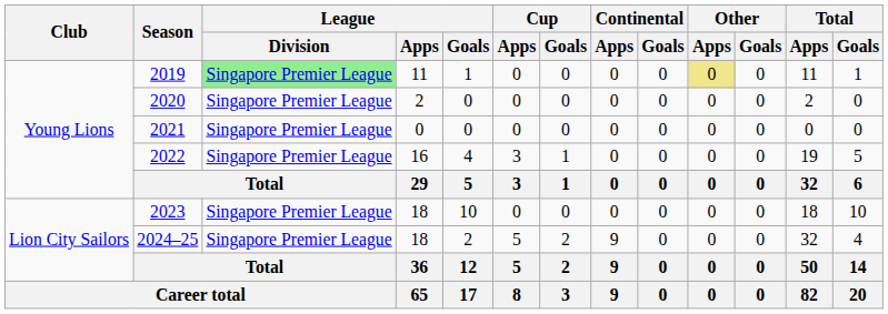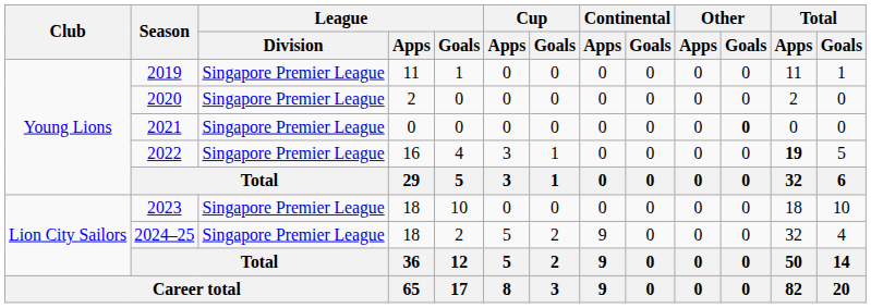2019 | League / Division: lightgreen background -> no background
2019 | Other / Apps: khaki background -> no background
2021 | Other / Goals: normal -> bold
2022 | Total / Apps: normal -> bold
